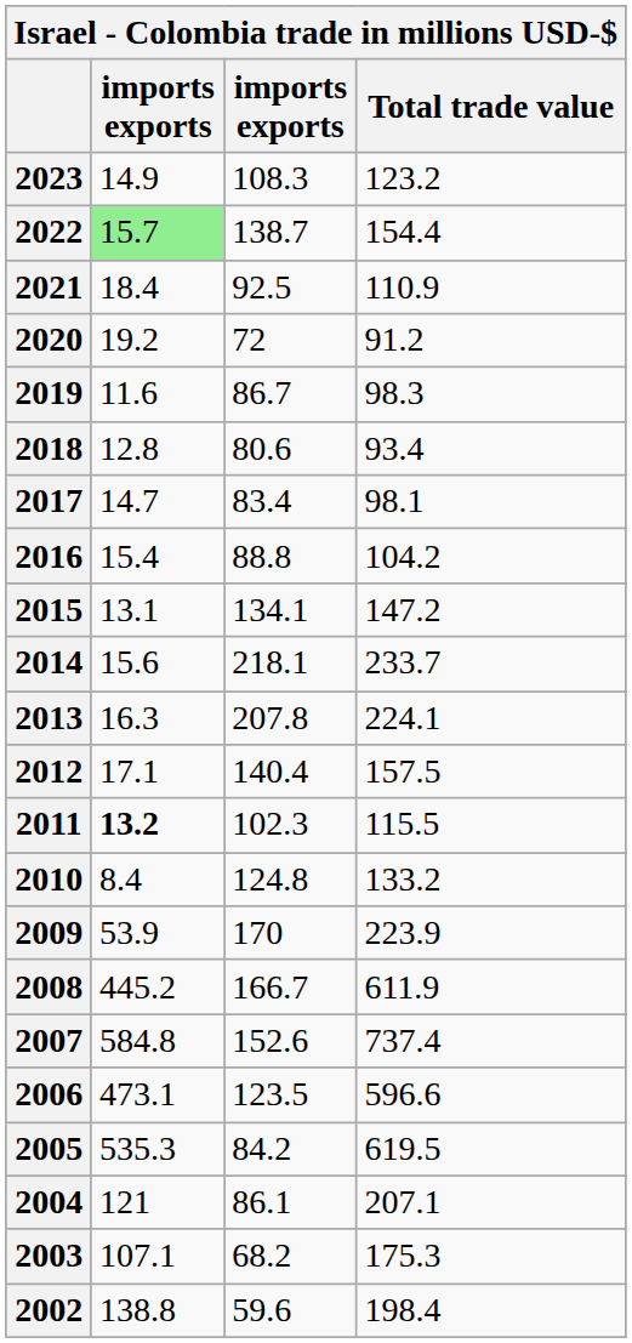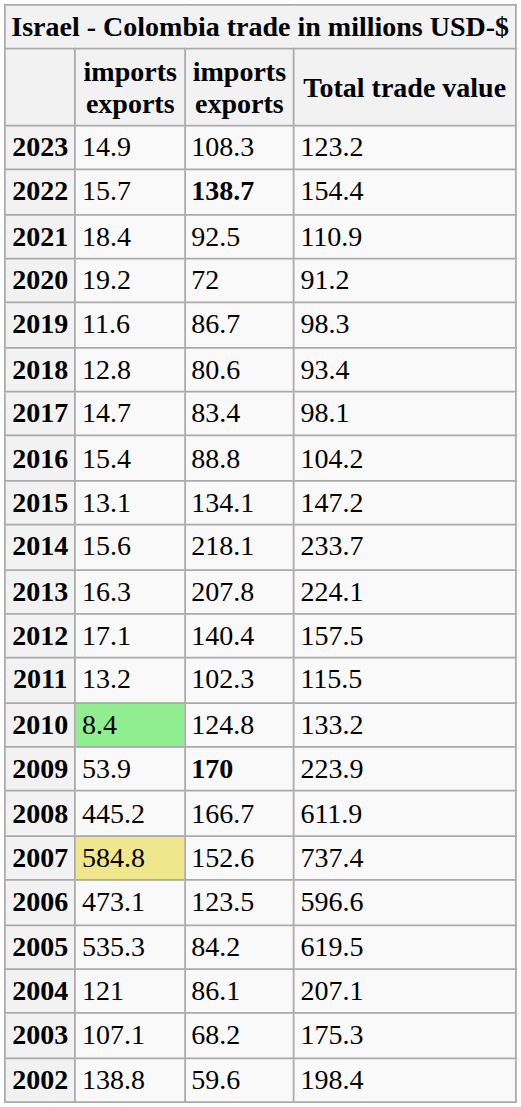2022 | column 2: lightgreen background -> no background
2022 | column 3: normal -> bold
2011 | column 2: bold -> normal
2010 | column 2: no background -> lightgreen background
2009 | column 3: normal -> bold
2007 | column 2: no background -> khaki background
